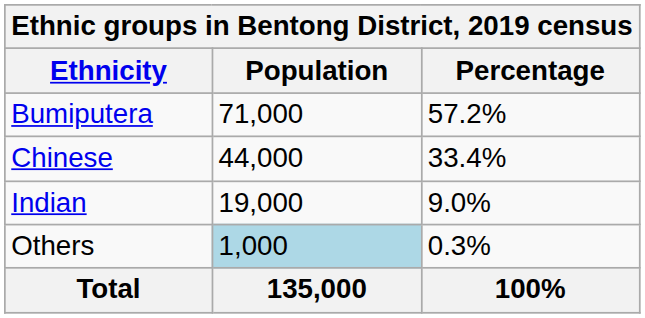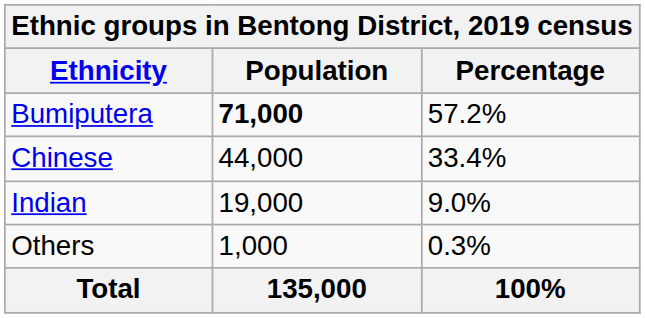Bumiputera | Population: normal -> bold
Others | Population: lightblue background -> no background
